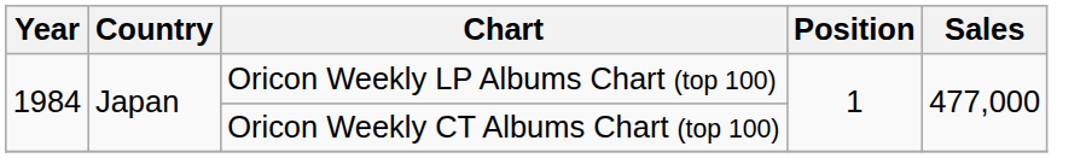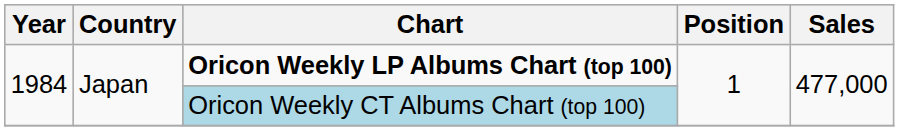Oricon Weekly LP Albums Chart (top 100) | Chart: normal -> bold
Oricon Weekly CT Albums Chart (top 100) | Chart: no background -> lightblue background
